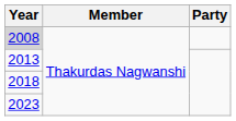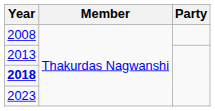2008 | Year: lightgrey background -> no background
2018 | Year: normal -> bold
